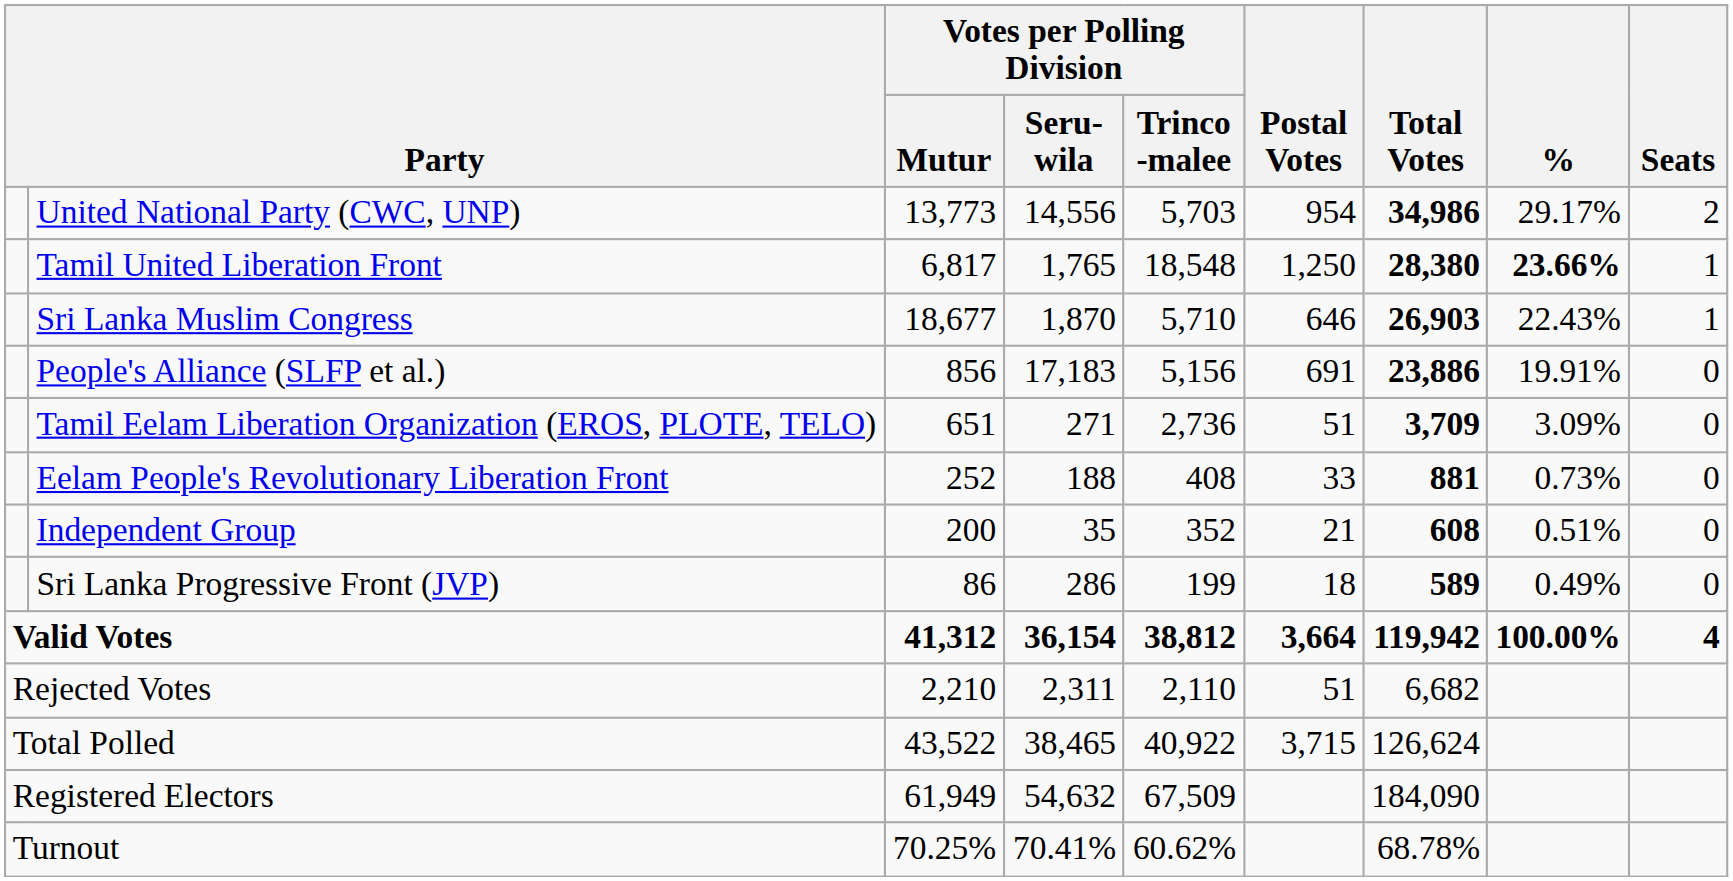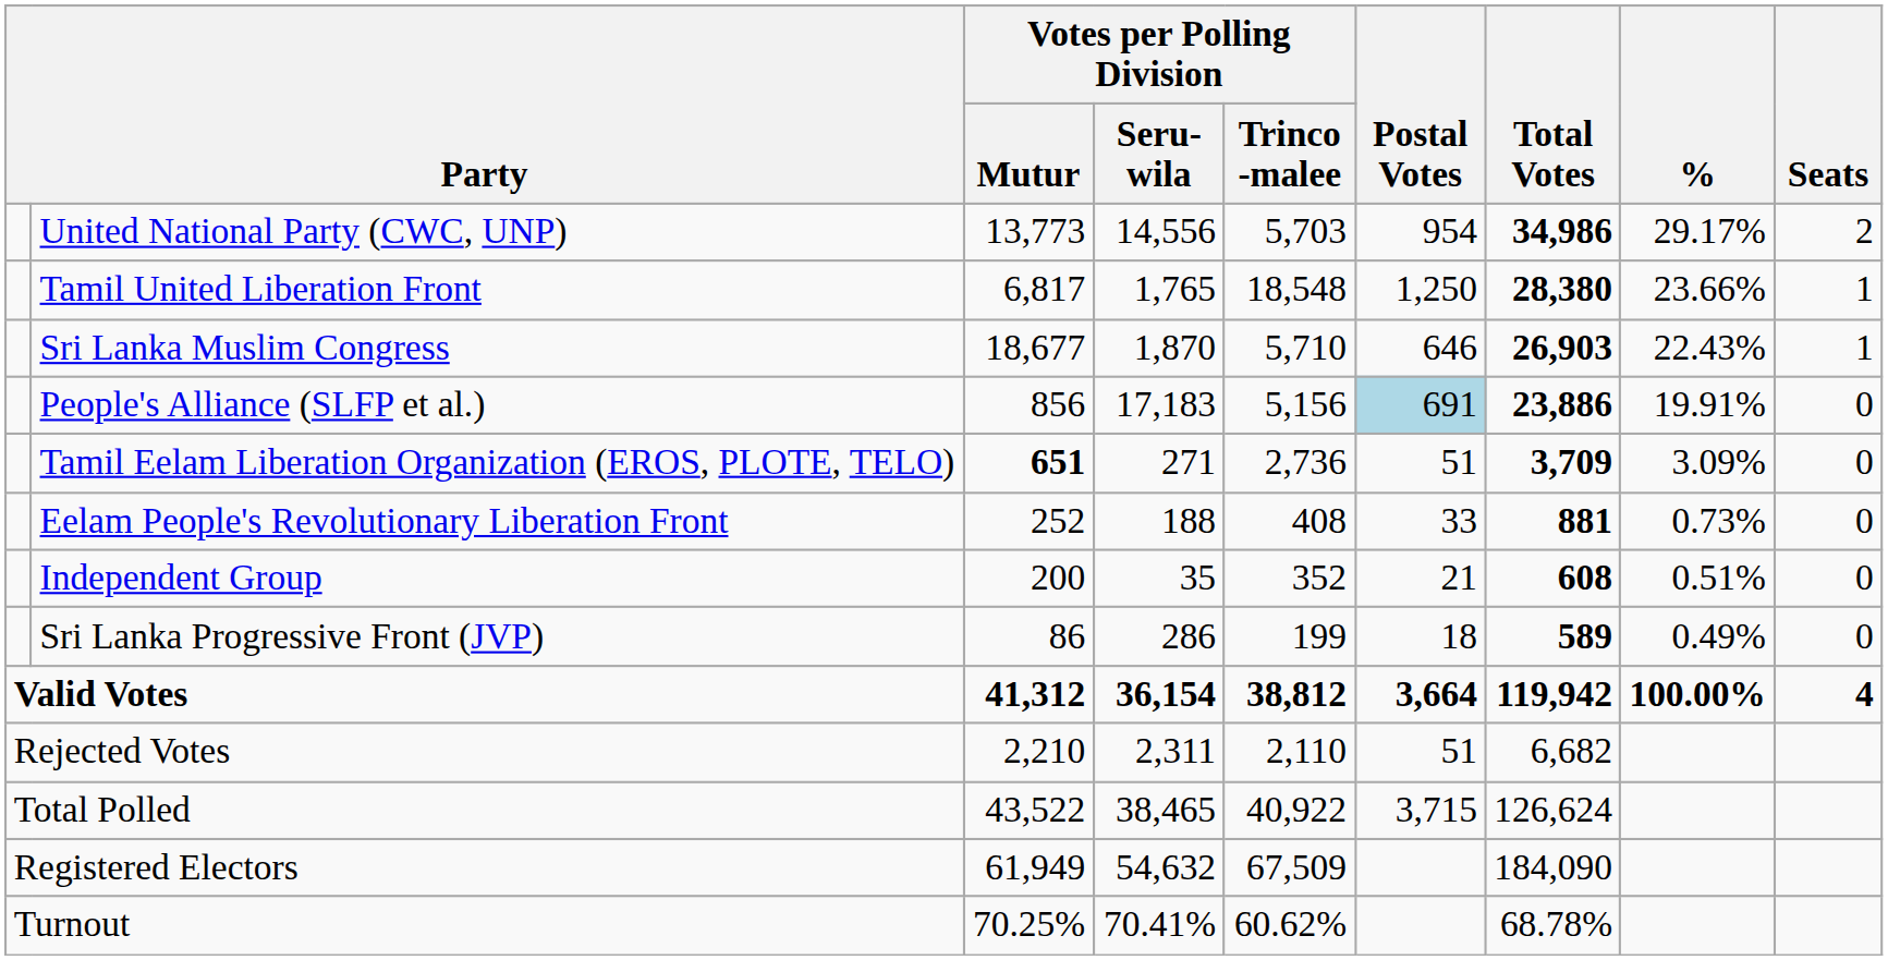Tamil United Liberation Front | %: bold -> normal
People's Alliance (SLFP et al.) | Postal Votes: no background -> lightblue background
Tamil Eelam Liberation Organization (EROS, PLOTE, TELO) | Votes per Polling Division / Mutur: normal -> bold
